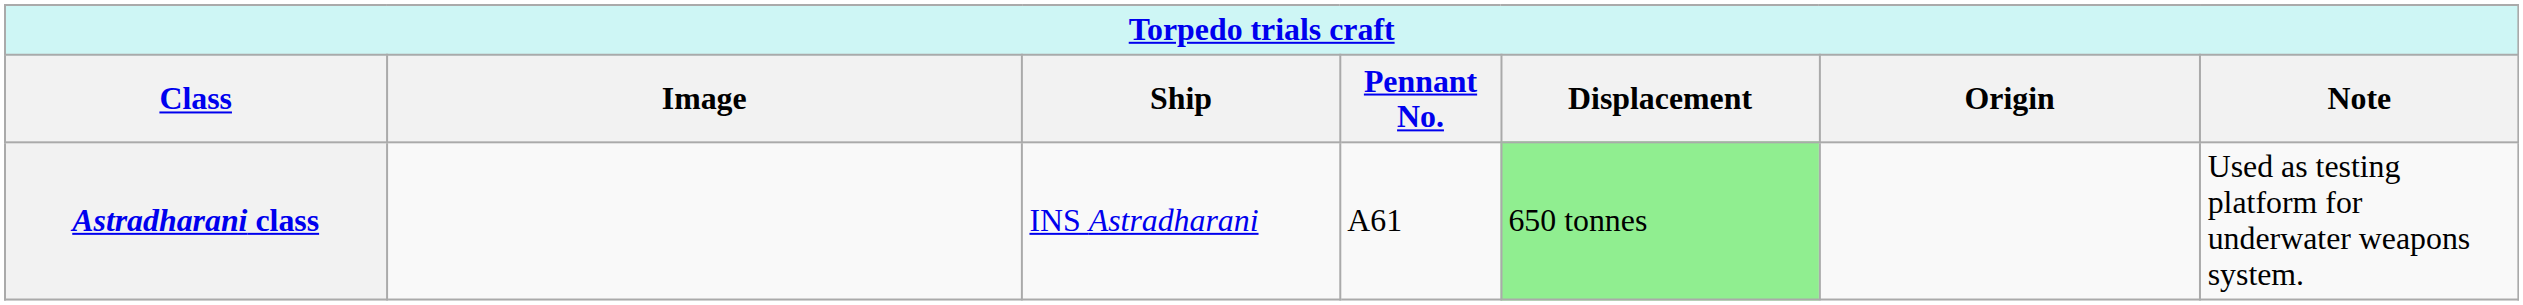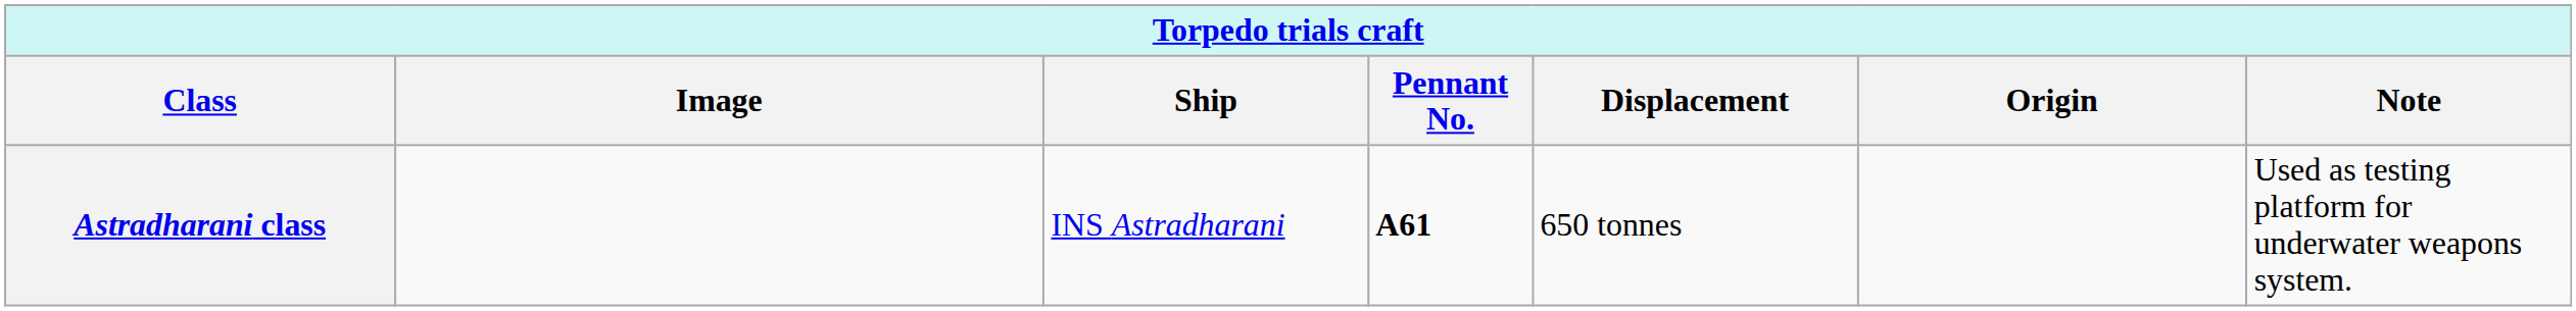Astradharani class | Pennant No.: normal -> bold
Astradharani class | Displacement: lightgreen background -> no background
